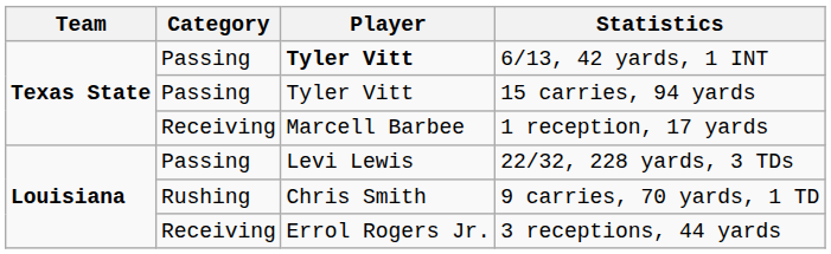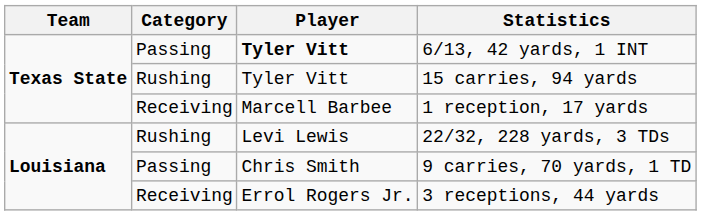15 carries, 94 yards | Category: Passing -> Rushing
22/32, 228 yards, 3 TDs | Category: Passing -> Rushing
9 carries, 70 yards, 1 TD | Category: Rushing -> Passing
